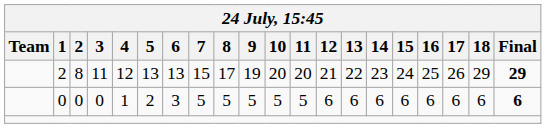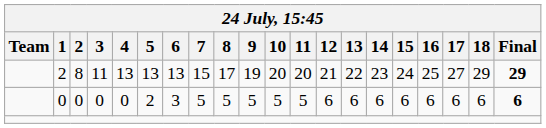row 3 | 4: 12 -> 13
row 3 | 17: 26 -> 27
row 4 | 4: 1 -> 0
